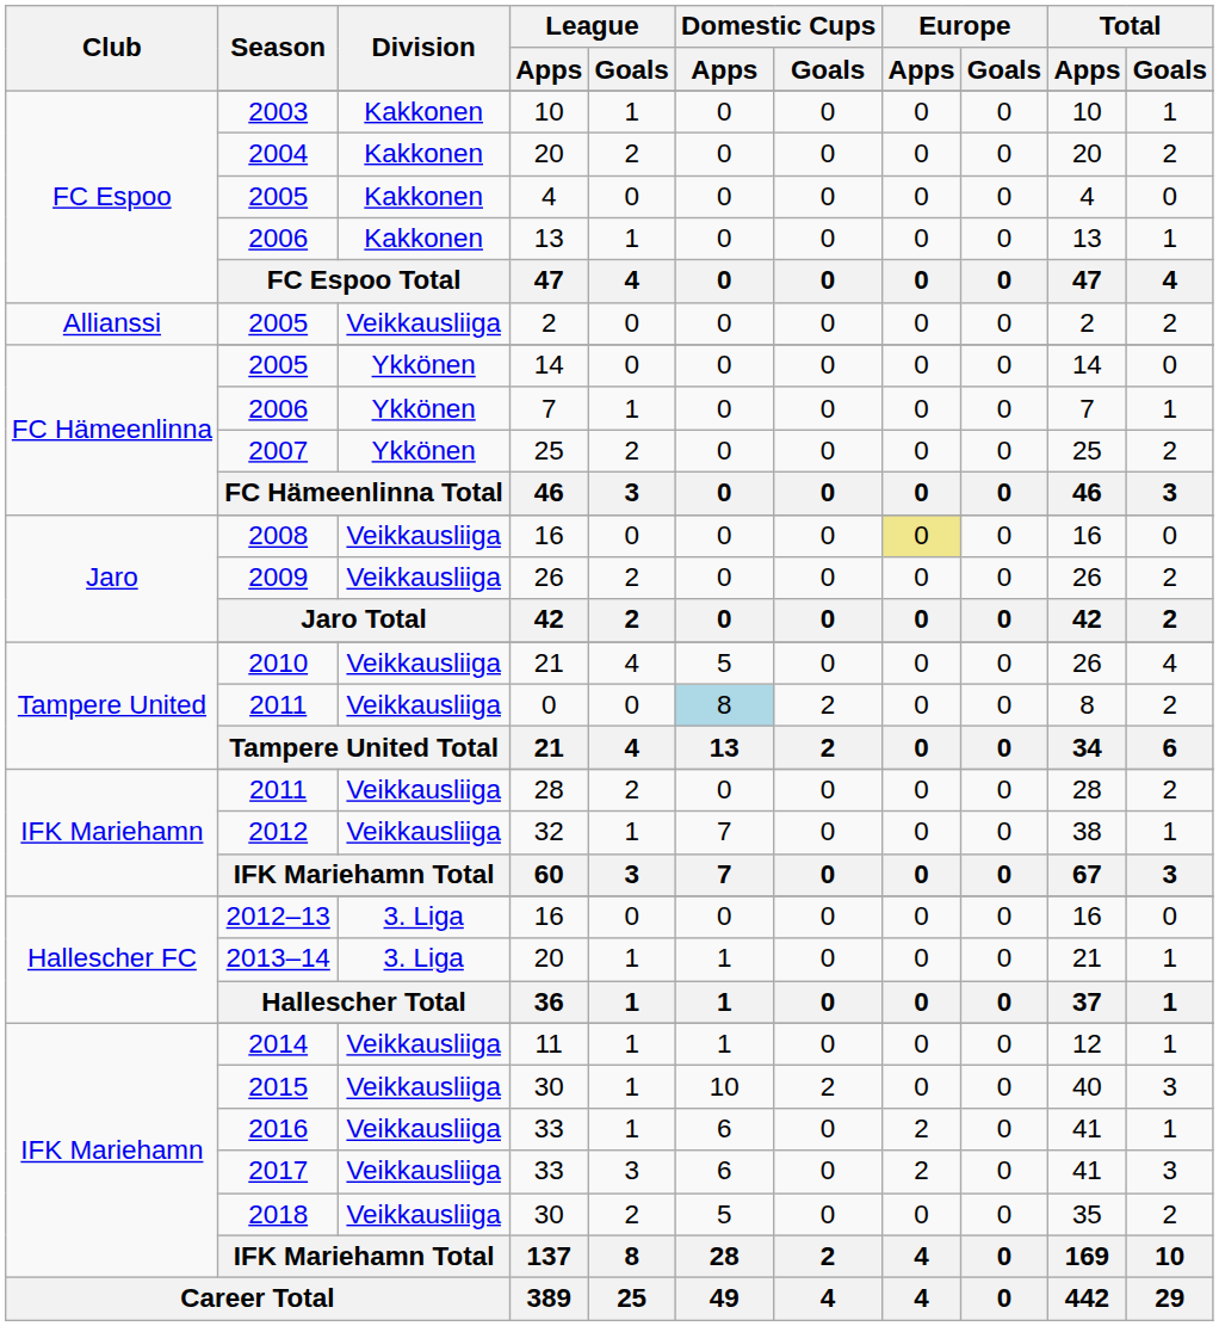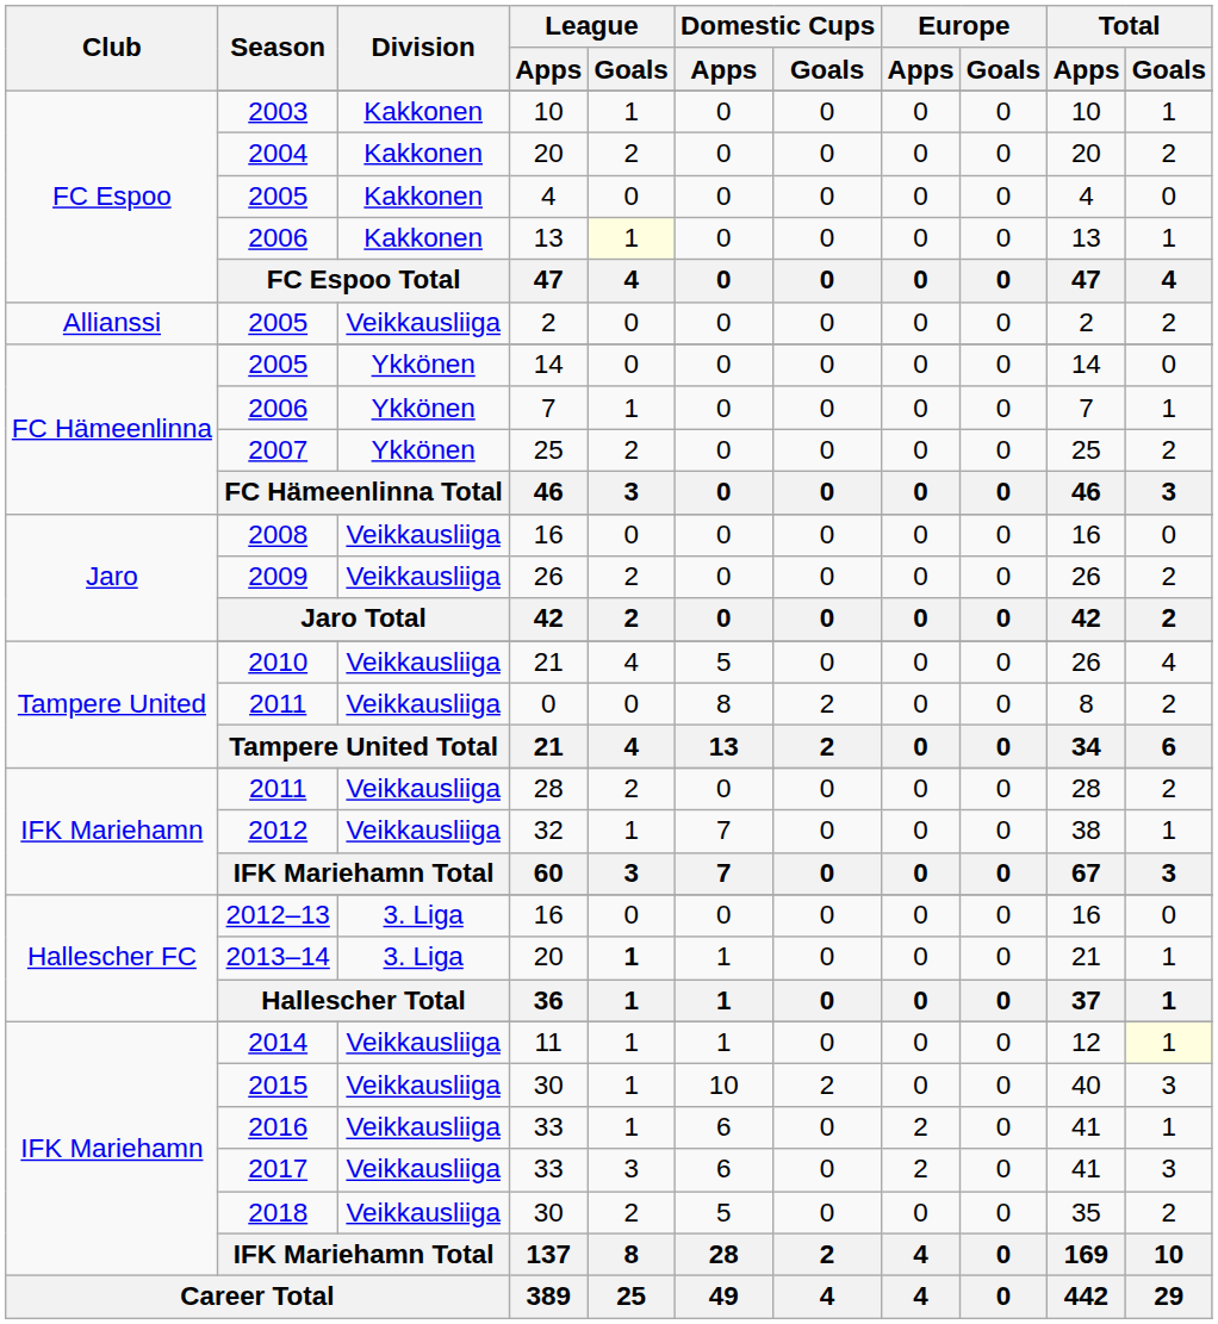FC Espoo / 2006 | League / Goals: no background -> lightyellow background
2008 | Europe / Apps: khaki background -> no background
Tampere United / 2011 | Domestic Cups / Apps: lightblue background -> no background
2013–14 | League / Goals: normal -> bold
2014 | Total / Goals: no background -> lightyellow background
